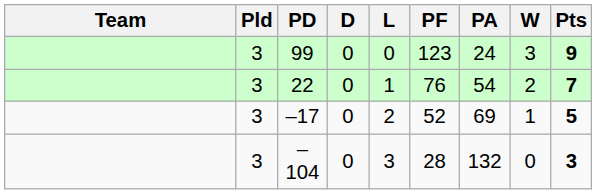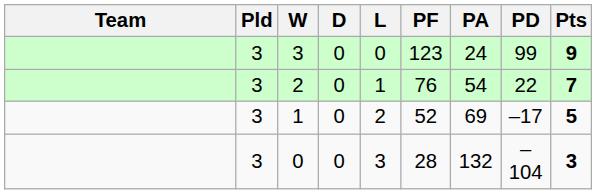columns swapped: W <-> PD
